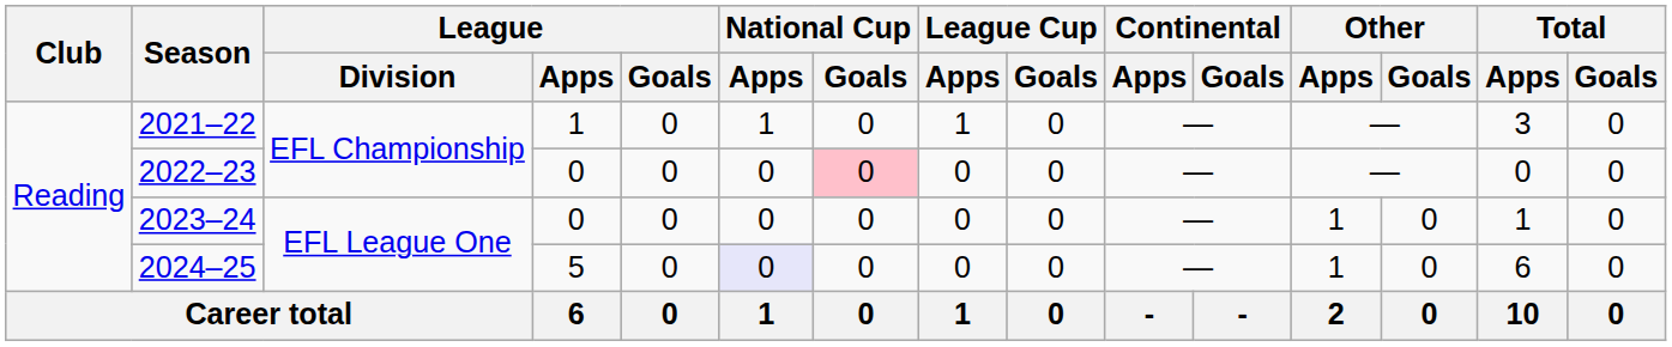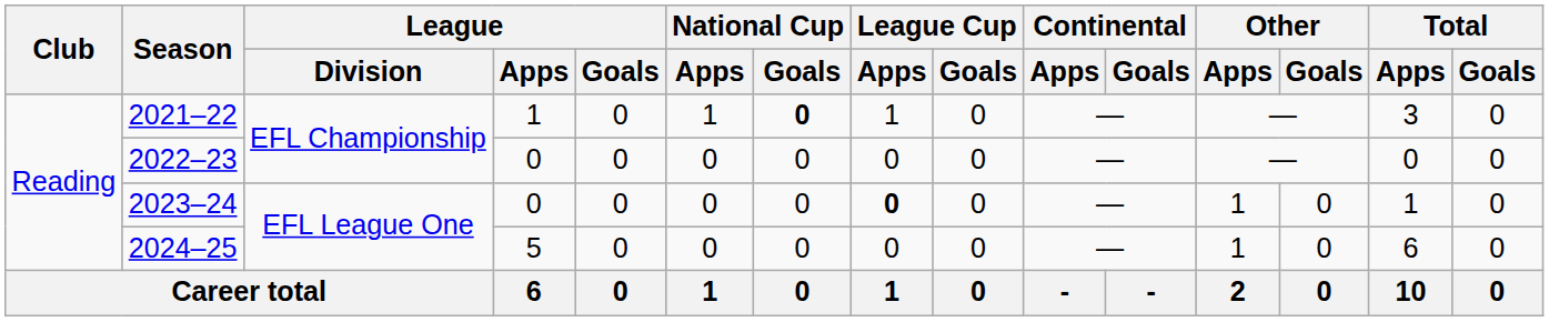2021–22 | National Cup / Goals: normal -> bold
2022–23 | National Cup / Goals: pink background -> no background
2023–24 | League Cup / Apps: normal -> bold
2024–25 | National Cup / Apps: lavender background -> no background
